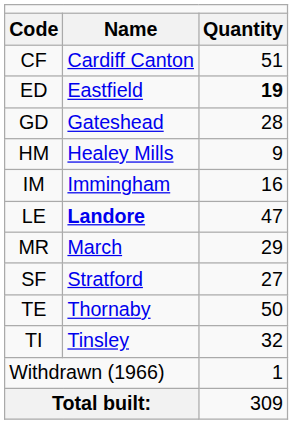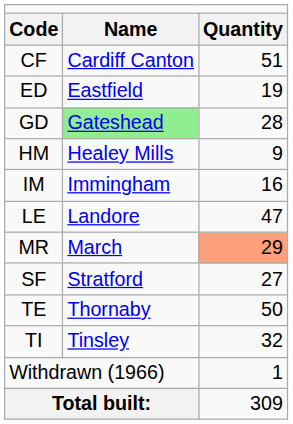ED | column 3: bold -> normal
GD | column 2: no background -> lightgreen background
LE | column 2: bold -> normal
MR | column 3: no background -> lightsalmon background
